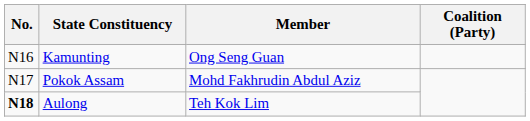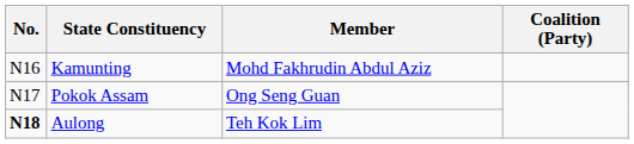Kamunting | Member: Ong Seng Guan -> Mohd Fakhrudin Abdul Aziz
Pokok Assam | Member: Mohd Fakhrudin Abdul Aziz -> Ong Seng Guan
